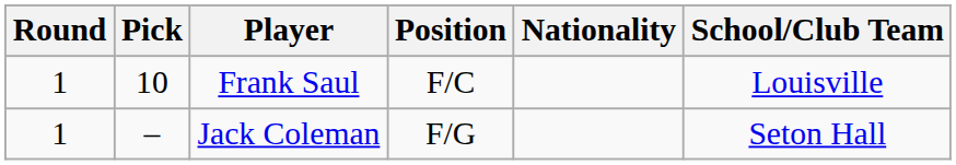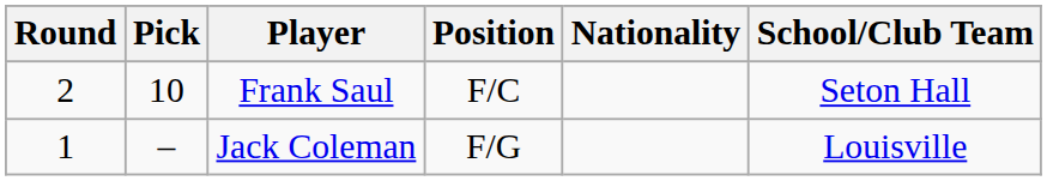Frank Saul | Round: 1 -> 2
Frank Saul | School/Club Team: Louisville -> Seton Hall
Jack Coleman | School/Club Team: Seton Hall -> Louisville
